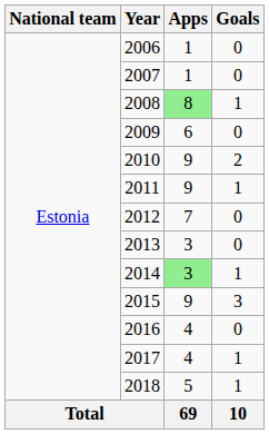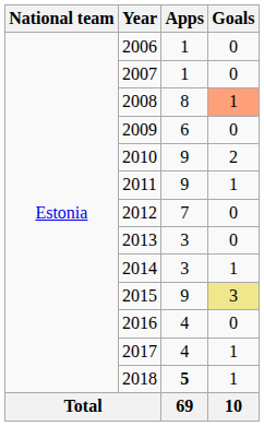2008 | Apps: lightgreen background -> no background
2008 | Goals: no background -> lightsalmon background
2014 | Apps: lightgreen background -> no background
2015 | Goals: no background -> khaki background
2018 | Apps: normal -> bold
